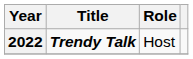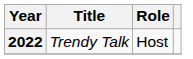2022 | Title: bold -> normal
